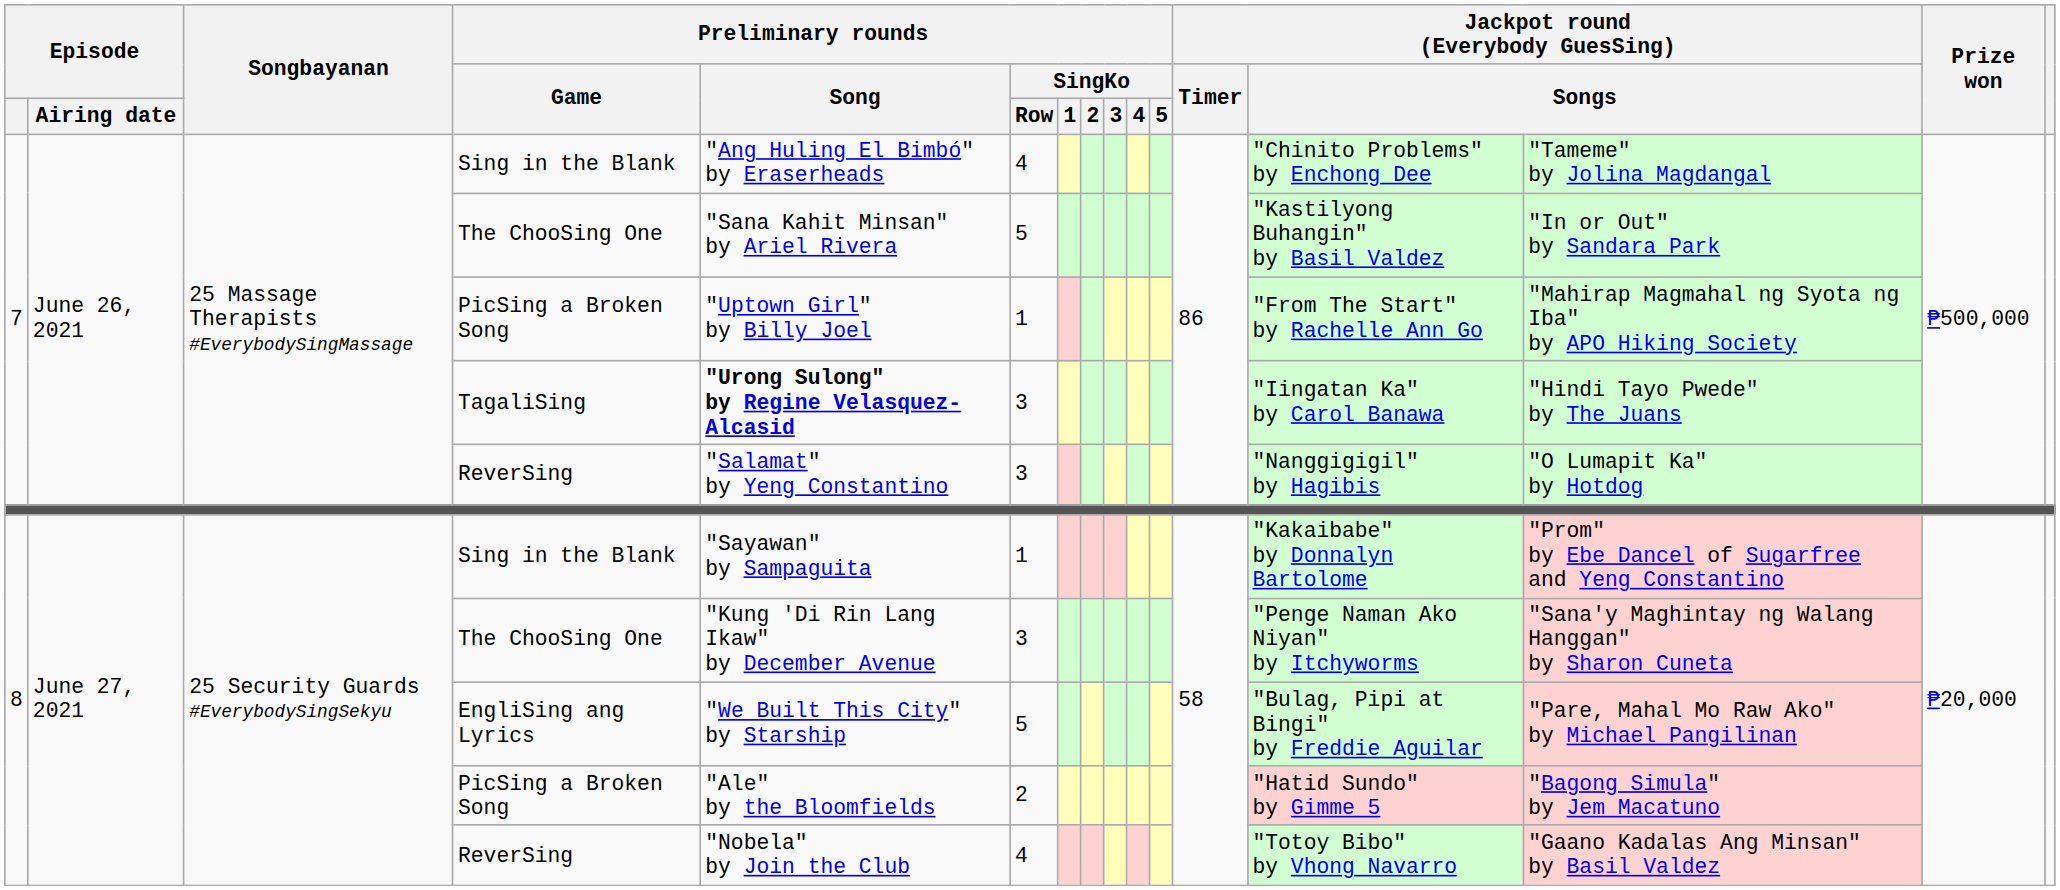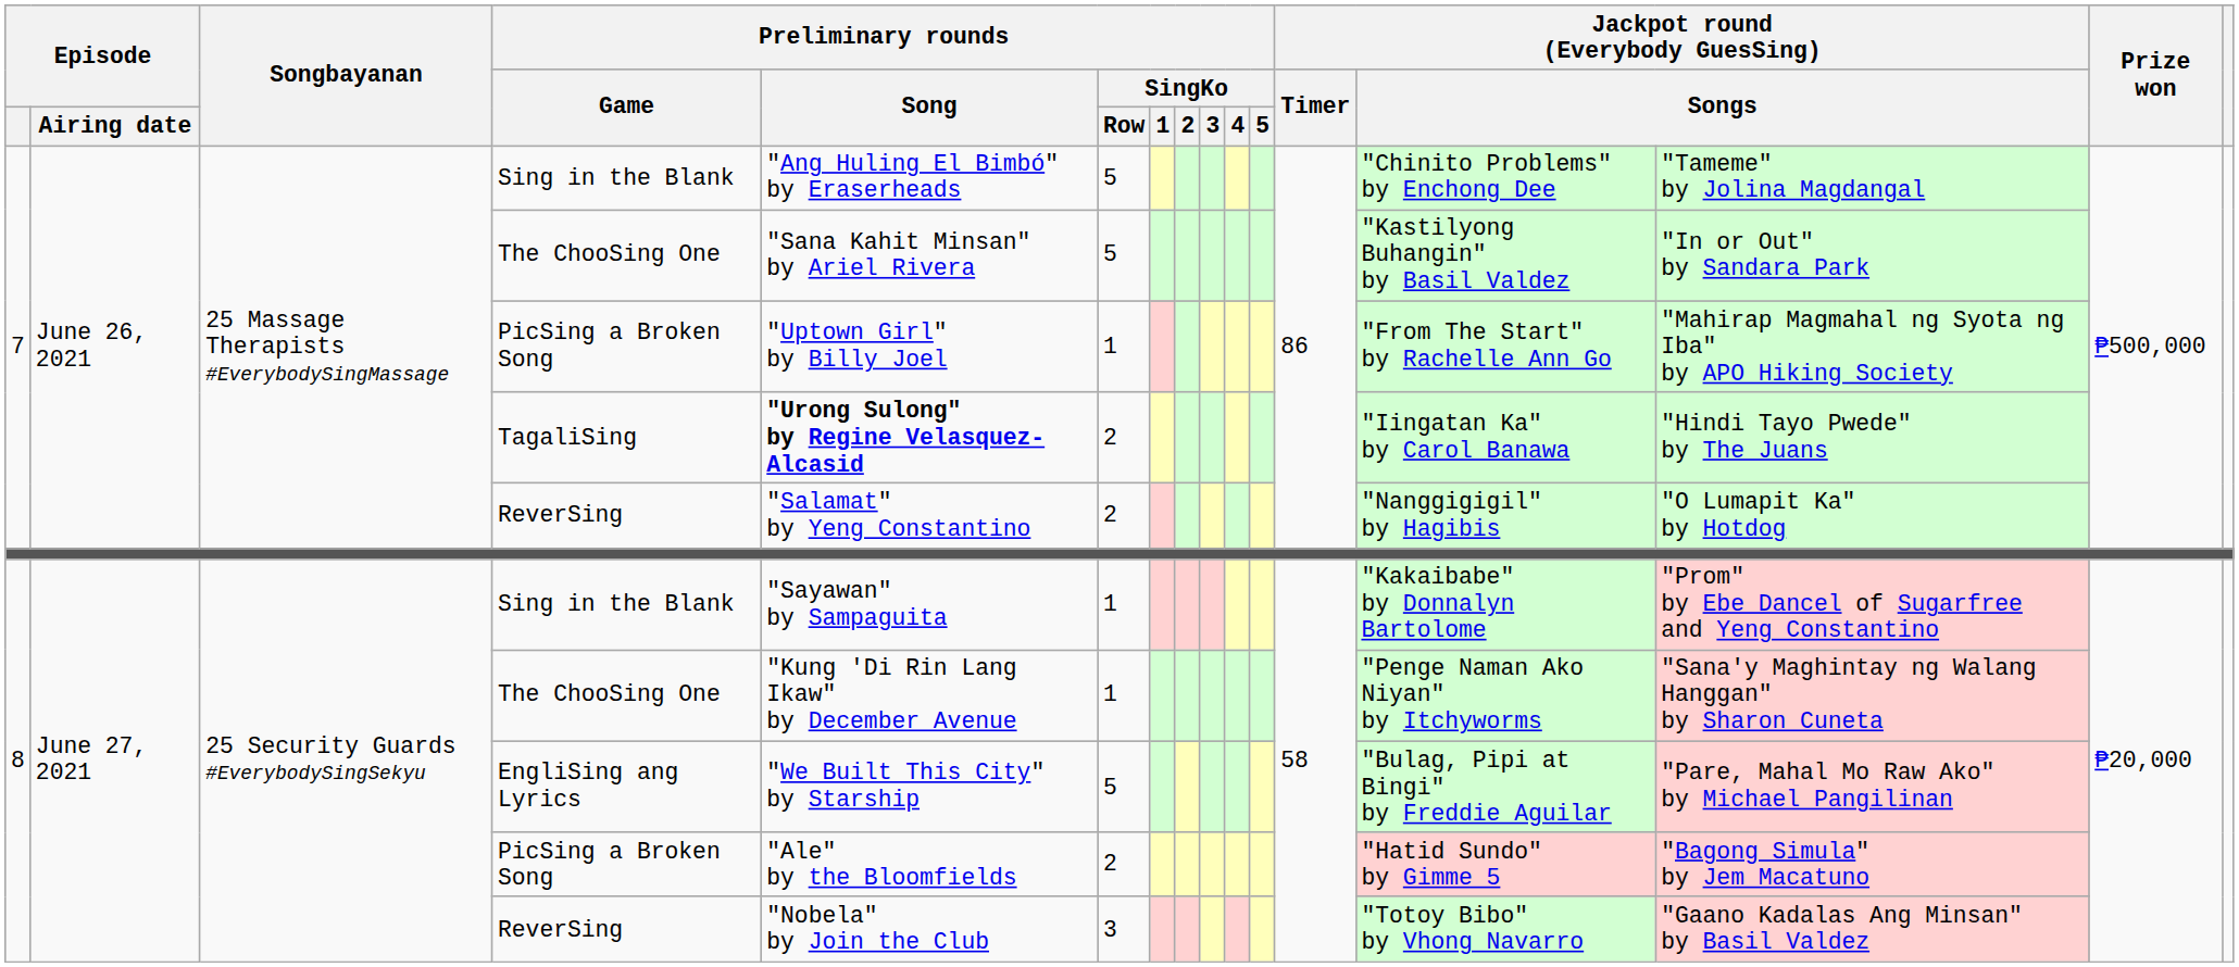7 / Sing in the Blank | Preliminary rounds / SingKo / Row: 4 -> 5
TagaliSing | Preliminary rounds / SingKo / Row: 3 -> 2
7 / ReverSing | Preliminary rounds / SingKo / Row: 3 -> 2
8 / The ChooSing One | Preliminary rounds / SingKo / Row: 3 -> 1
8 / ReverSing | Preliminary rounds / SingKo / Row: 4 -> 3
